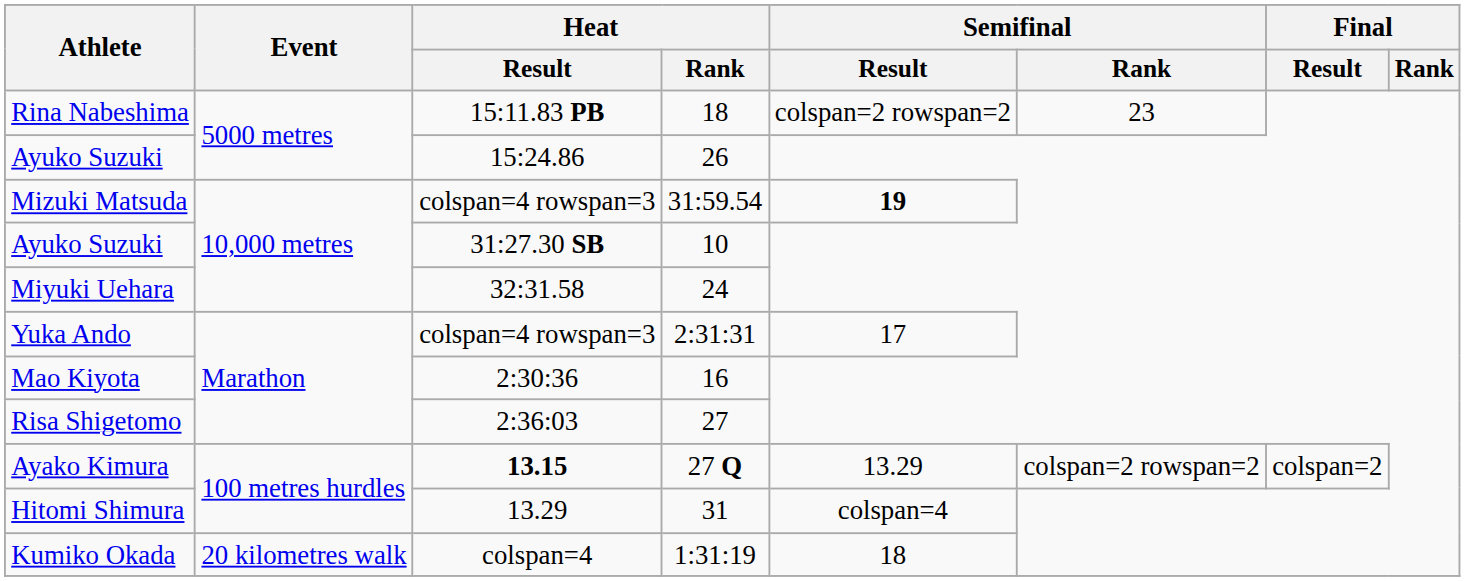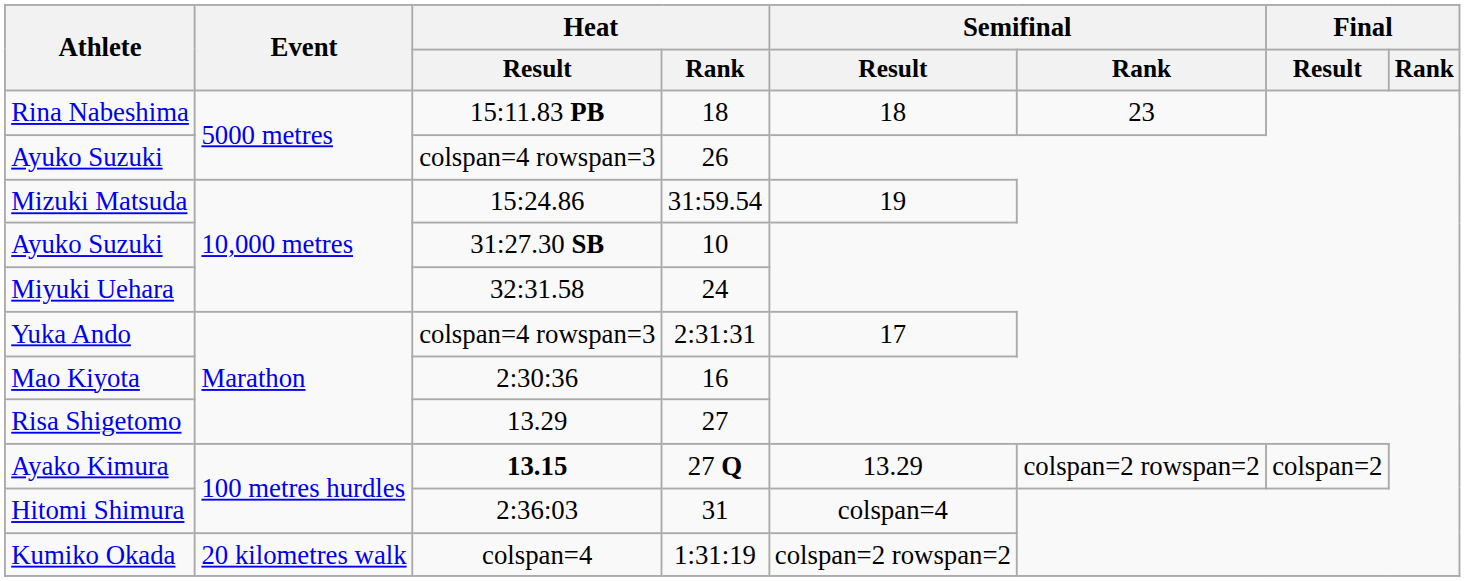Rina Nabeshima | Semifinal / Result: colspan=2 rowspan=2 -> 18
Ayuko Suzuki / 26 | Heat / Result: 15:24.86 -> colspan=4 rowspan=3
Mizuki Matsuda | Heat / Result: colspan=4 rowspan=3 -> 15:24.86
Mizuki Matsuda | Semifinal / Result: bold -> normal
Risa Shigetomo | Heat / Result: 2:36:03 -> 13.29
Hitomi Shimura | Heat / Result: 13.29 -> 2:36:03
Kumiko Okada | Semifinal / Result: 18 -> colspan=2 rowspan=2
